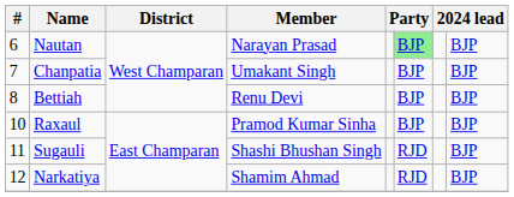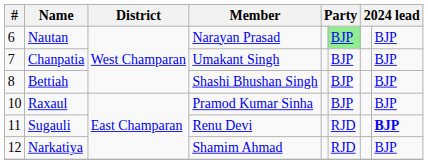Bettiah | Member: Renu Devi -> Shashi Bhushan Singh
Sugauli | Member: Shashi Bhushan Singh -> Renu Devi
Sugauli | column 8: normal -> bold
